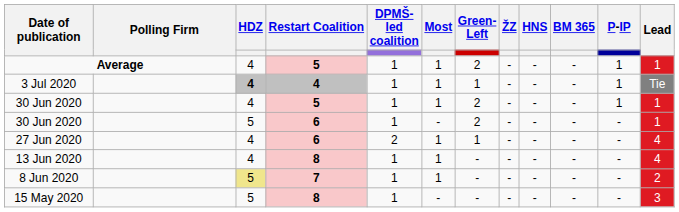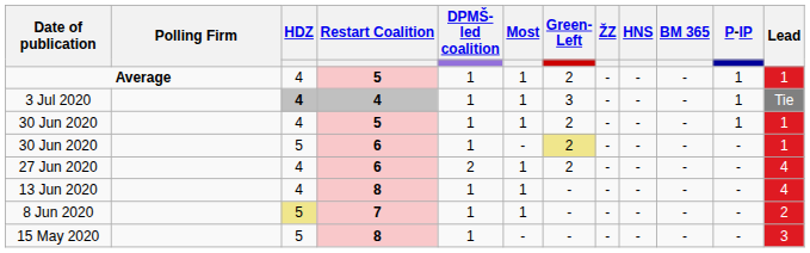3 Jul 2020 | Green-Left: 1 -> 3
30 Jun 2020 / 6 | Green-Left: no background -> khaki background
27 Jun 2020 | Green-Left: 1 -> 2
